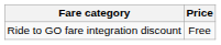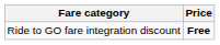Ride to GO fare integration discount | Price: normal -> bold
